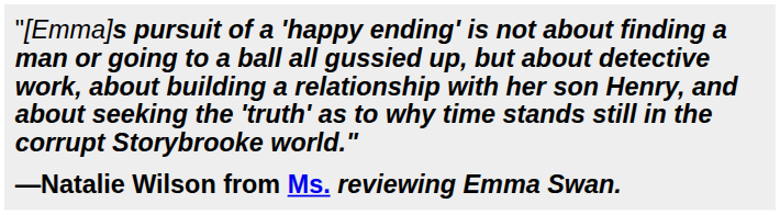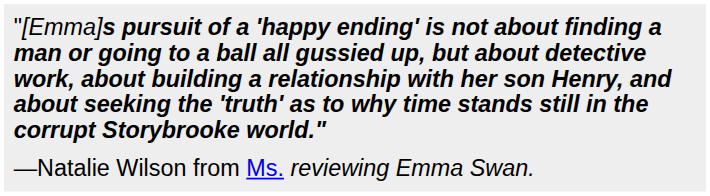row 2 | column 1: bold -> normal
